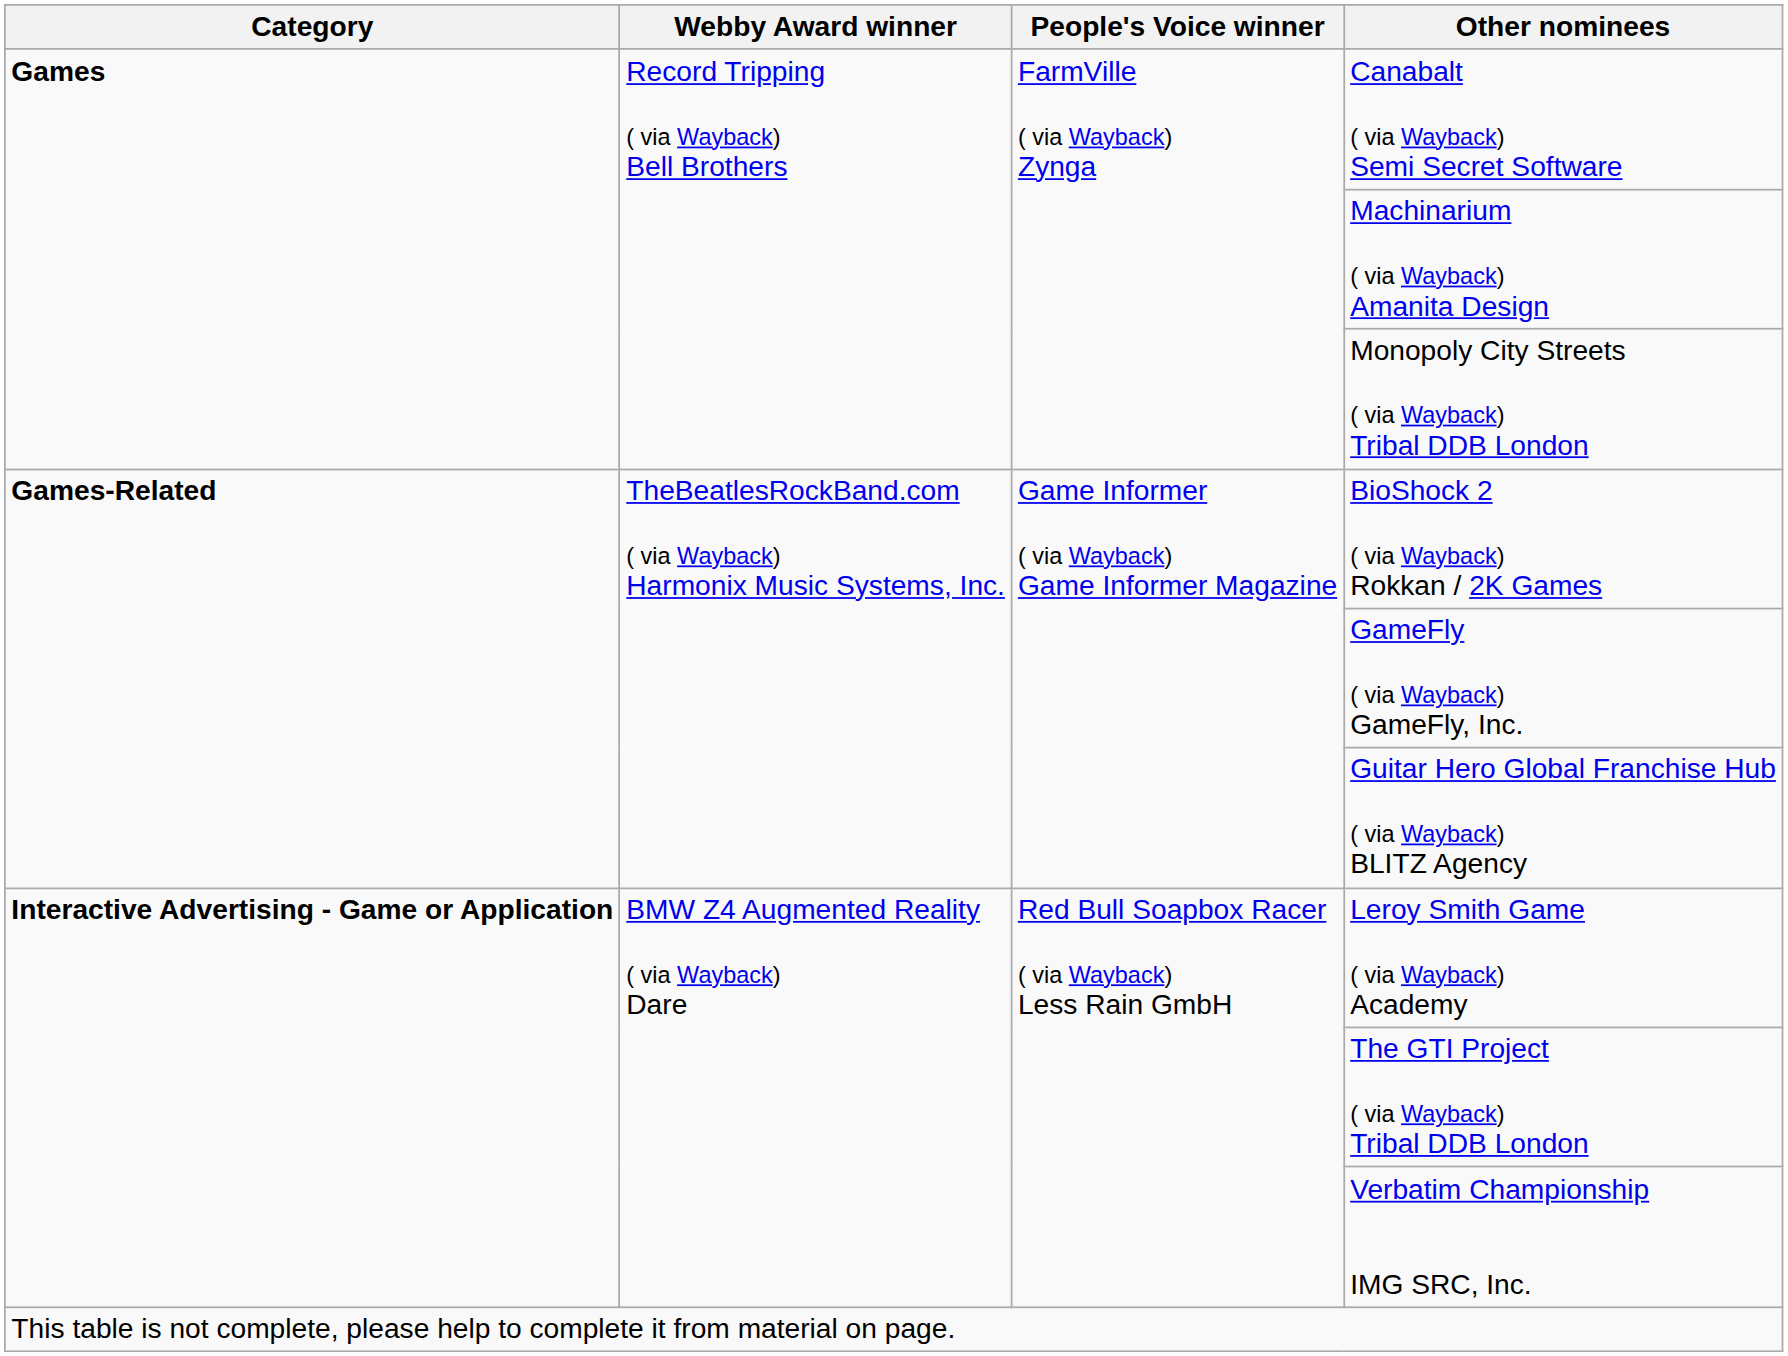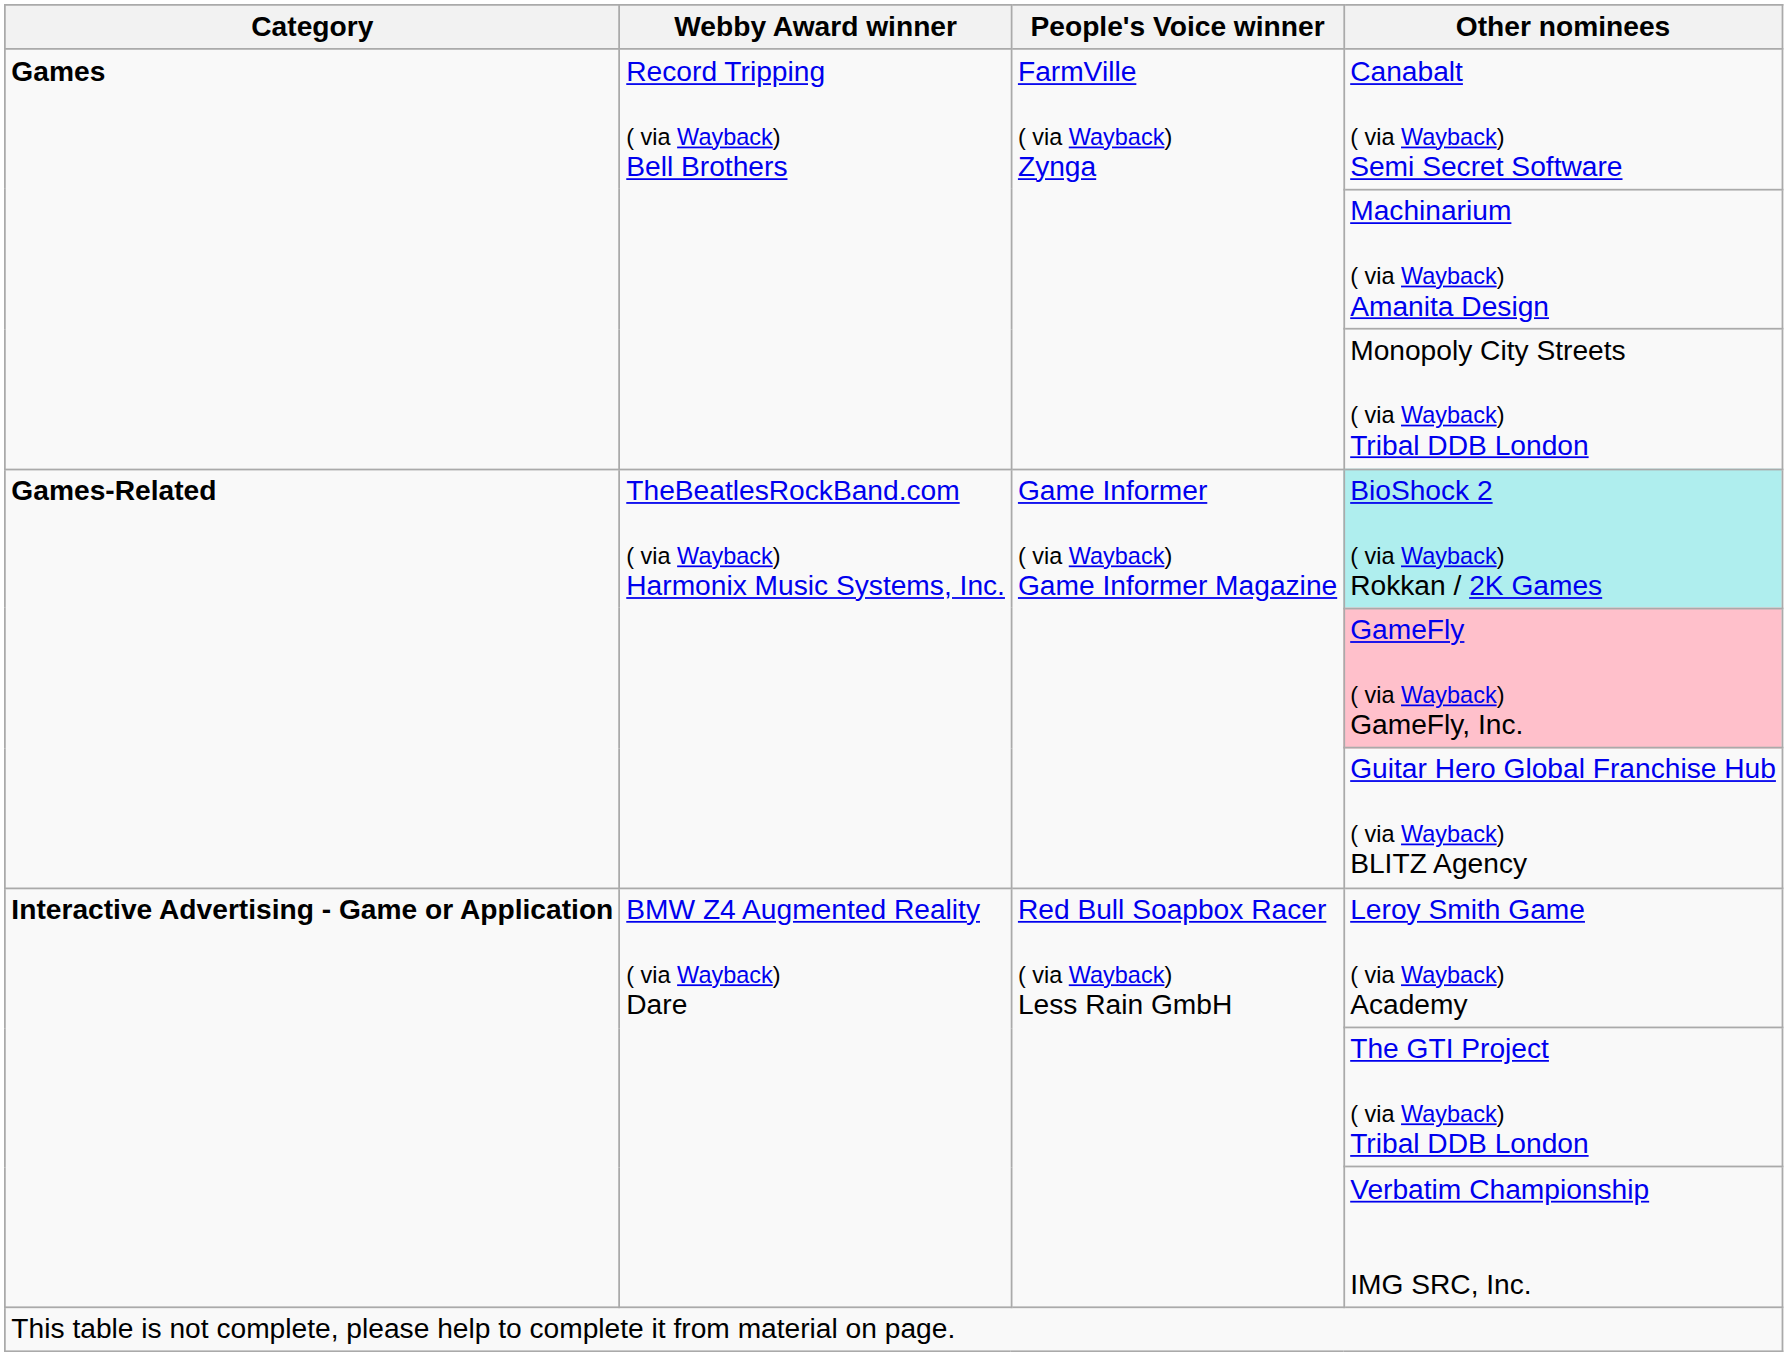BioShock 2 ( via Wayback) Rokkan / 2K Games | Other nominees: no background -> paleturquoise background
GameFly ( via Wayback) GameFly, Inc. | Other nominees: no background -> pink background
